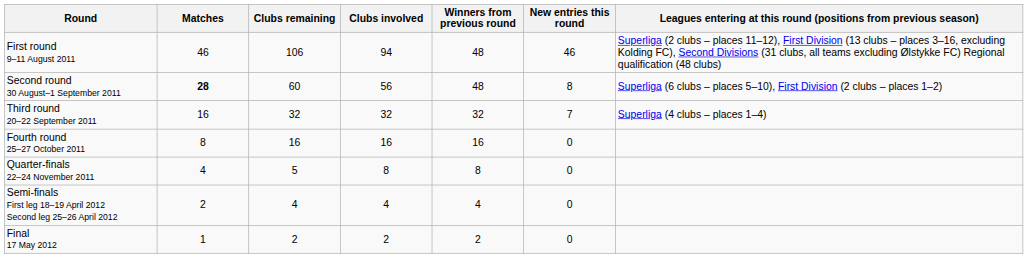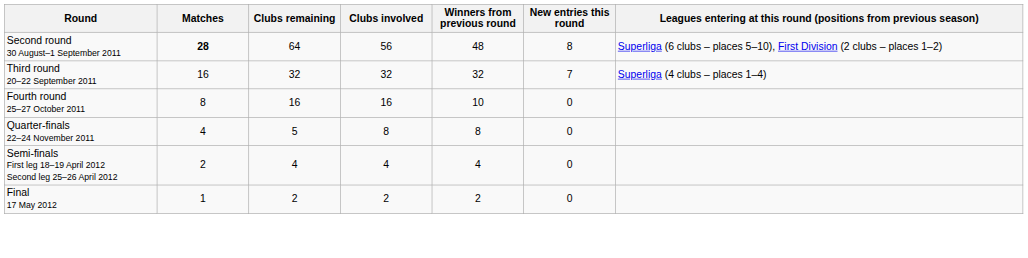- row: First round 9–11 August 2011 | 46 | 106 | 94 | 48 | 46 | Superliga (2 clubs – places 11–12), First Division (13 clubs – places 3–16, excluding Kolding FC), Second Divisions (31 clubs, all teams excluding Ølstykke FC) Regional qualification (48 clubs)
Second round 30 August–1 September 2011 | Clubs remaining: 60 -> 64
Fourth round 25–27 October 2011 | Winners from previous round: 16 -> 10
